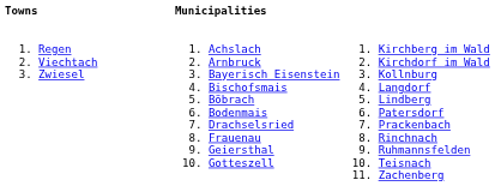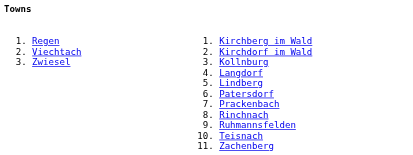- column: Municipalities | Achslach Arnbruck Bayerisch Eisenstein Bischofsmais Böbrach Bodenmais Drachselsried Frauenau Geiersthal Gotteszell
